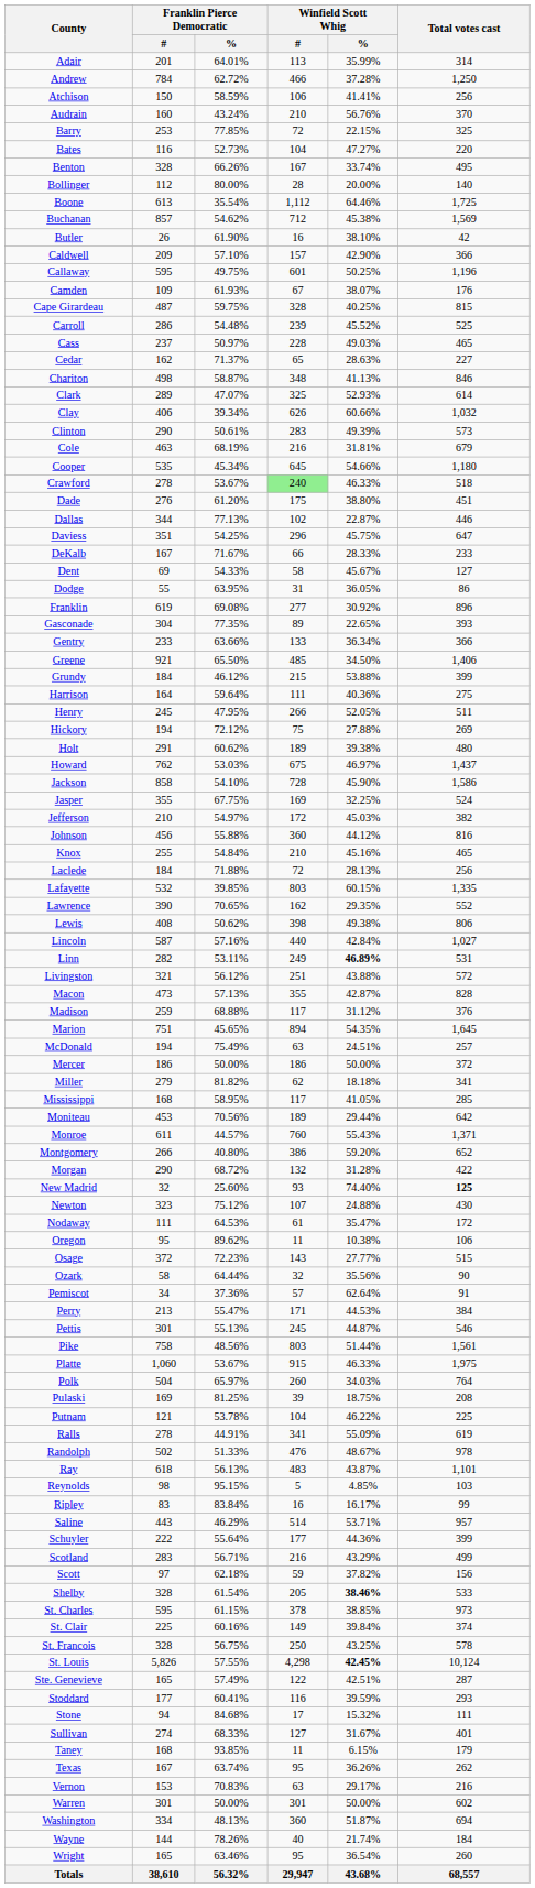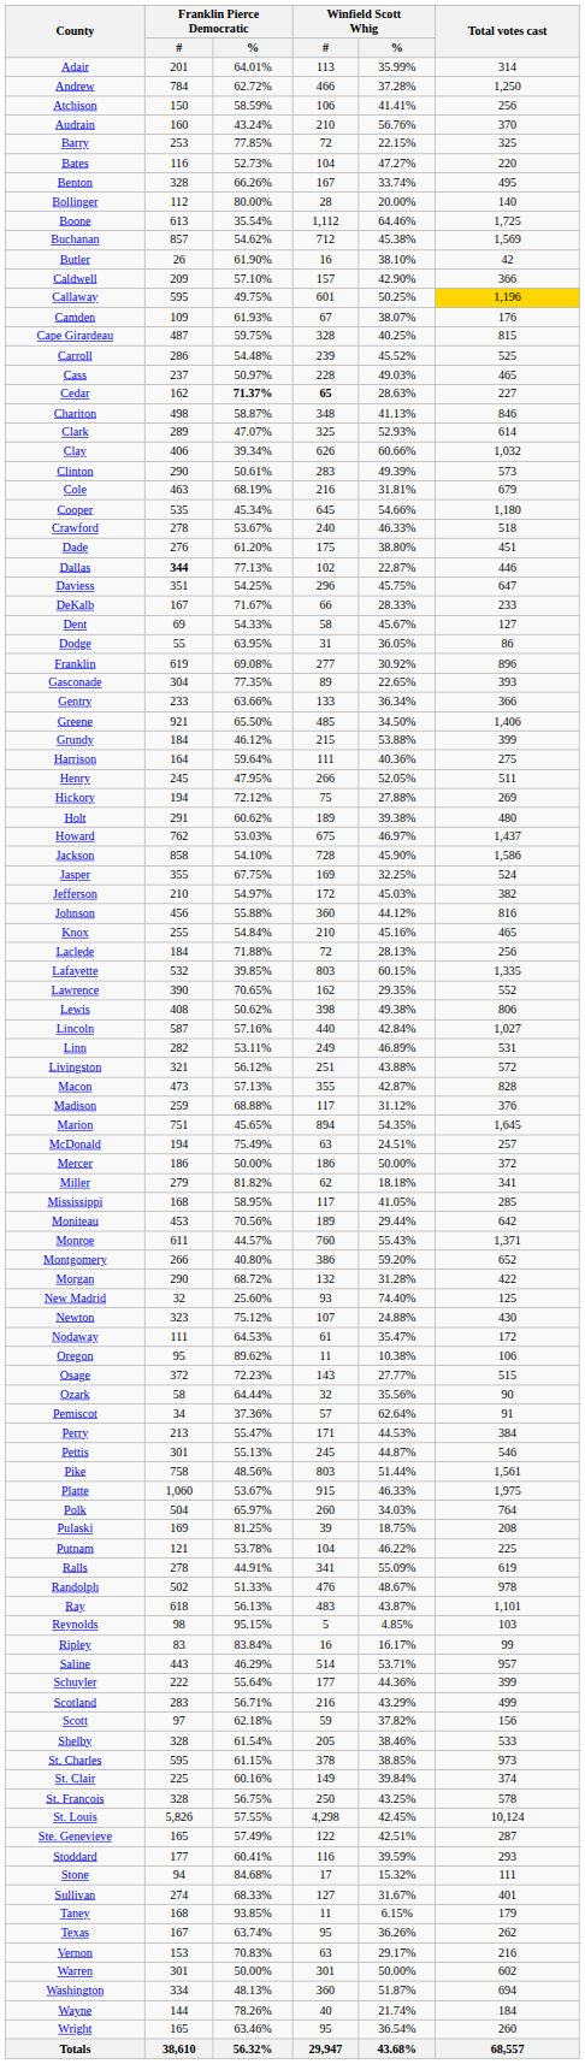Callaway | Total votes cast: no background -> gold background
Cedar | Franklin Pierce Democratic / %: normal -> bold
Cedar | Winfield Scott Whig / #: normal -> bold
Crawford | Winfield Scott Whig / #: lightgreen background -> no background
Dallas | Franklin Pierce Democratic / #: normal -> bold
Linn | Winfield Scott Whig / %: bold -> normal
New Madrid | Total votes cast: bold -> normal
Shelby | Winfield Scott Whig / %: bold -> normal
St. Louis | Winfield Scott Whig / %: bold -> normal
